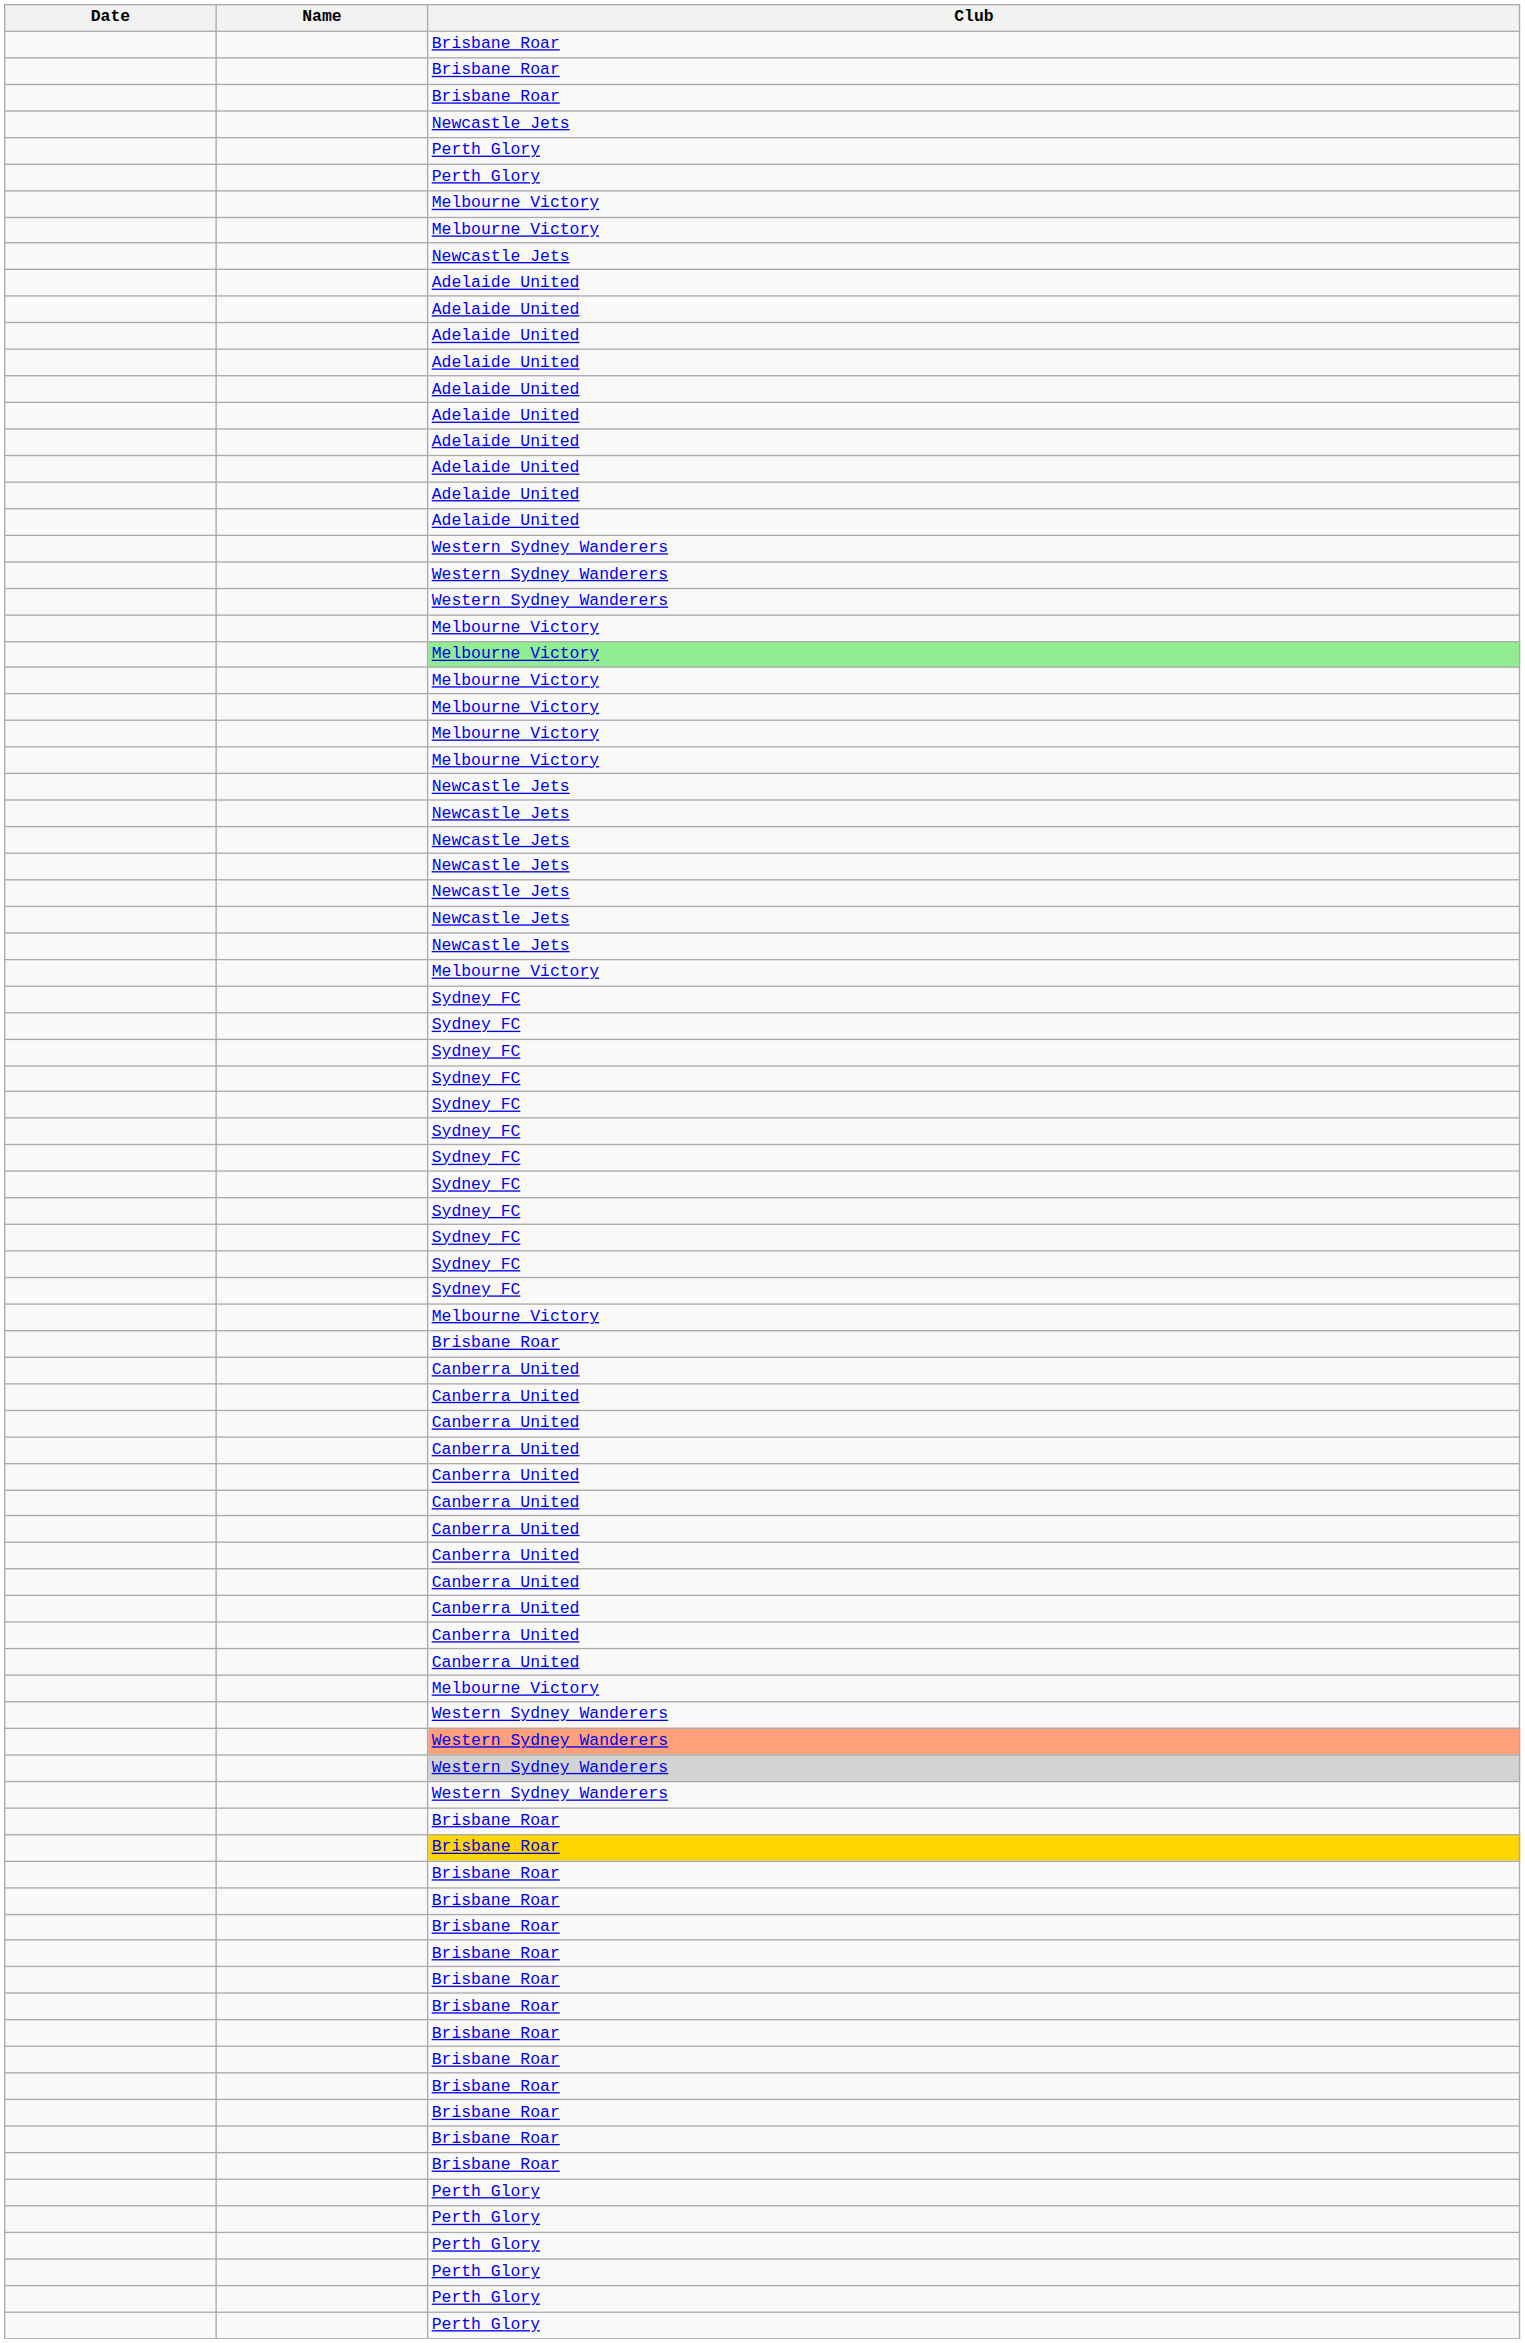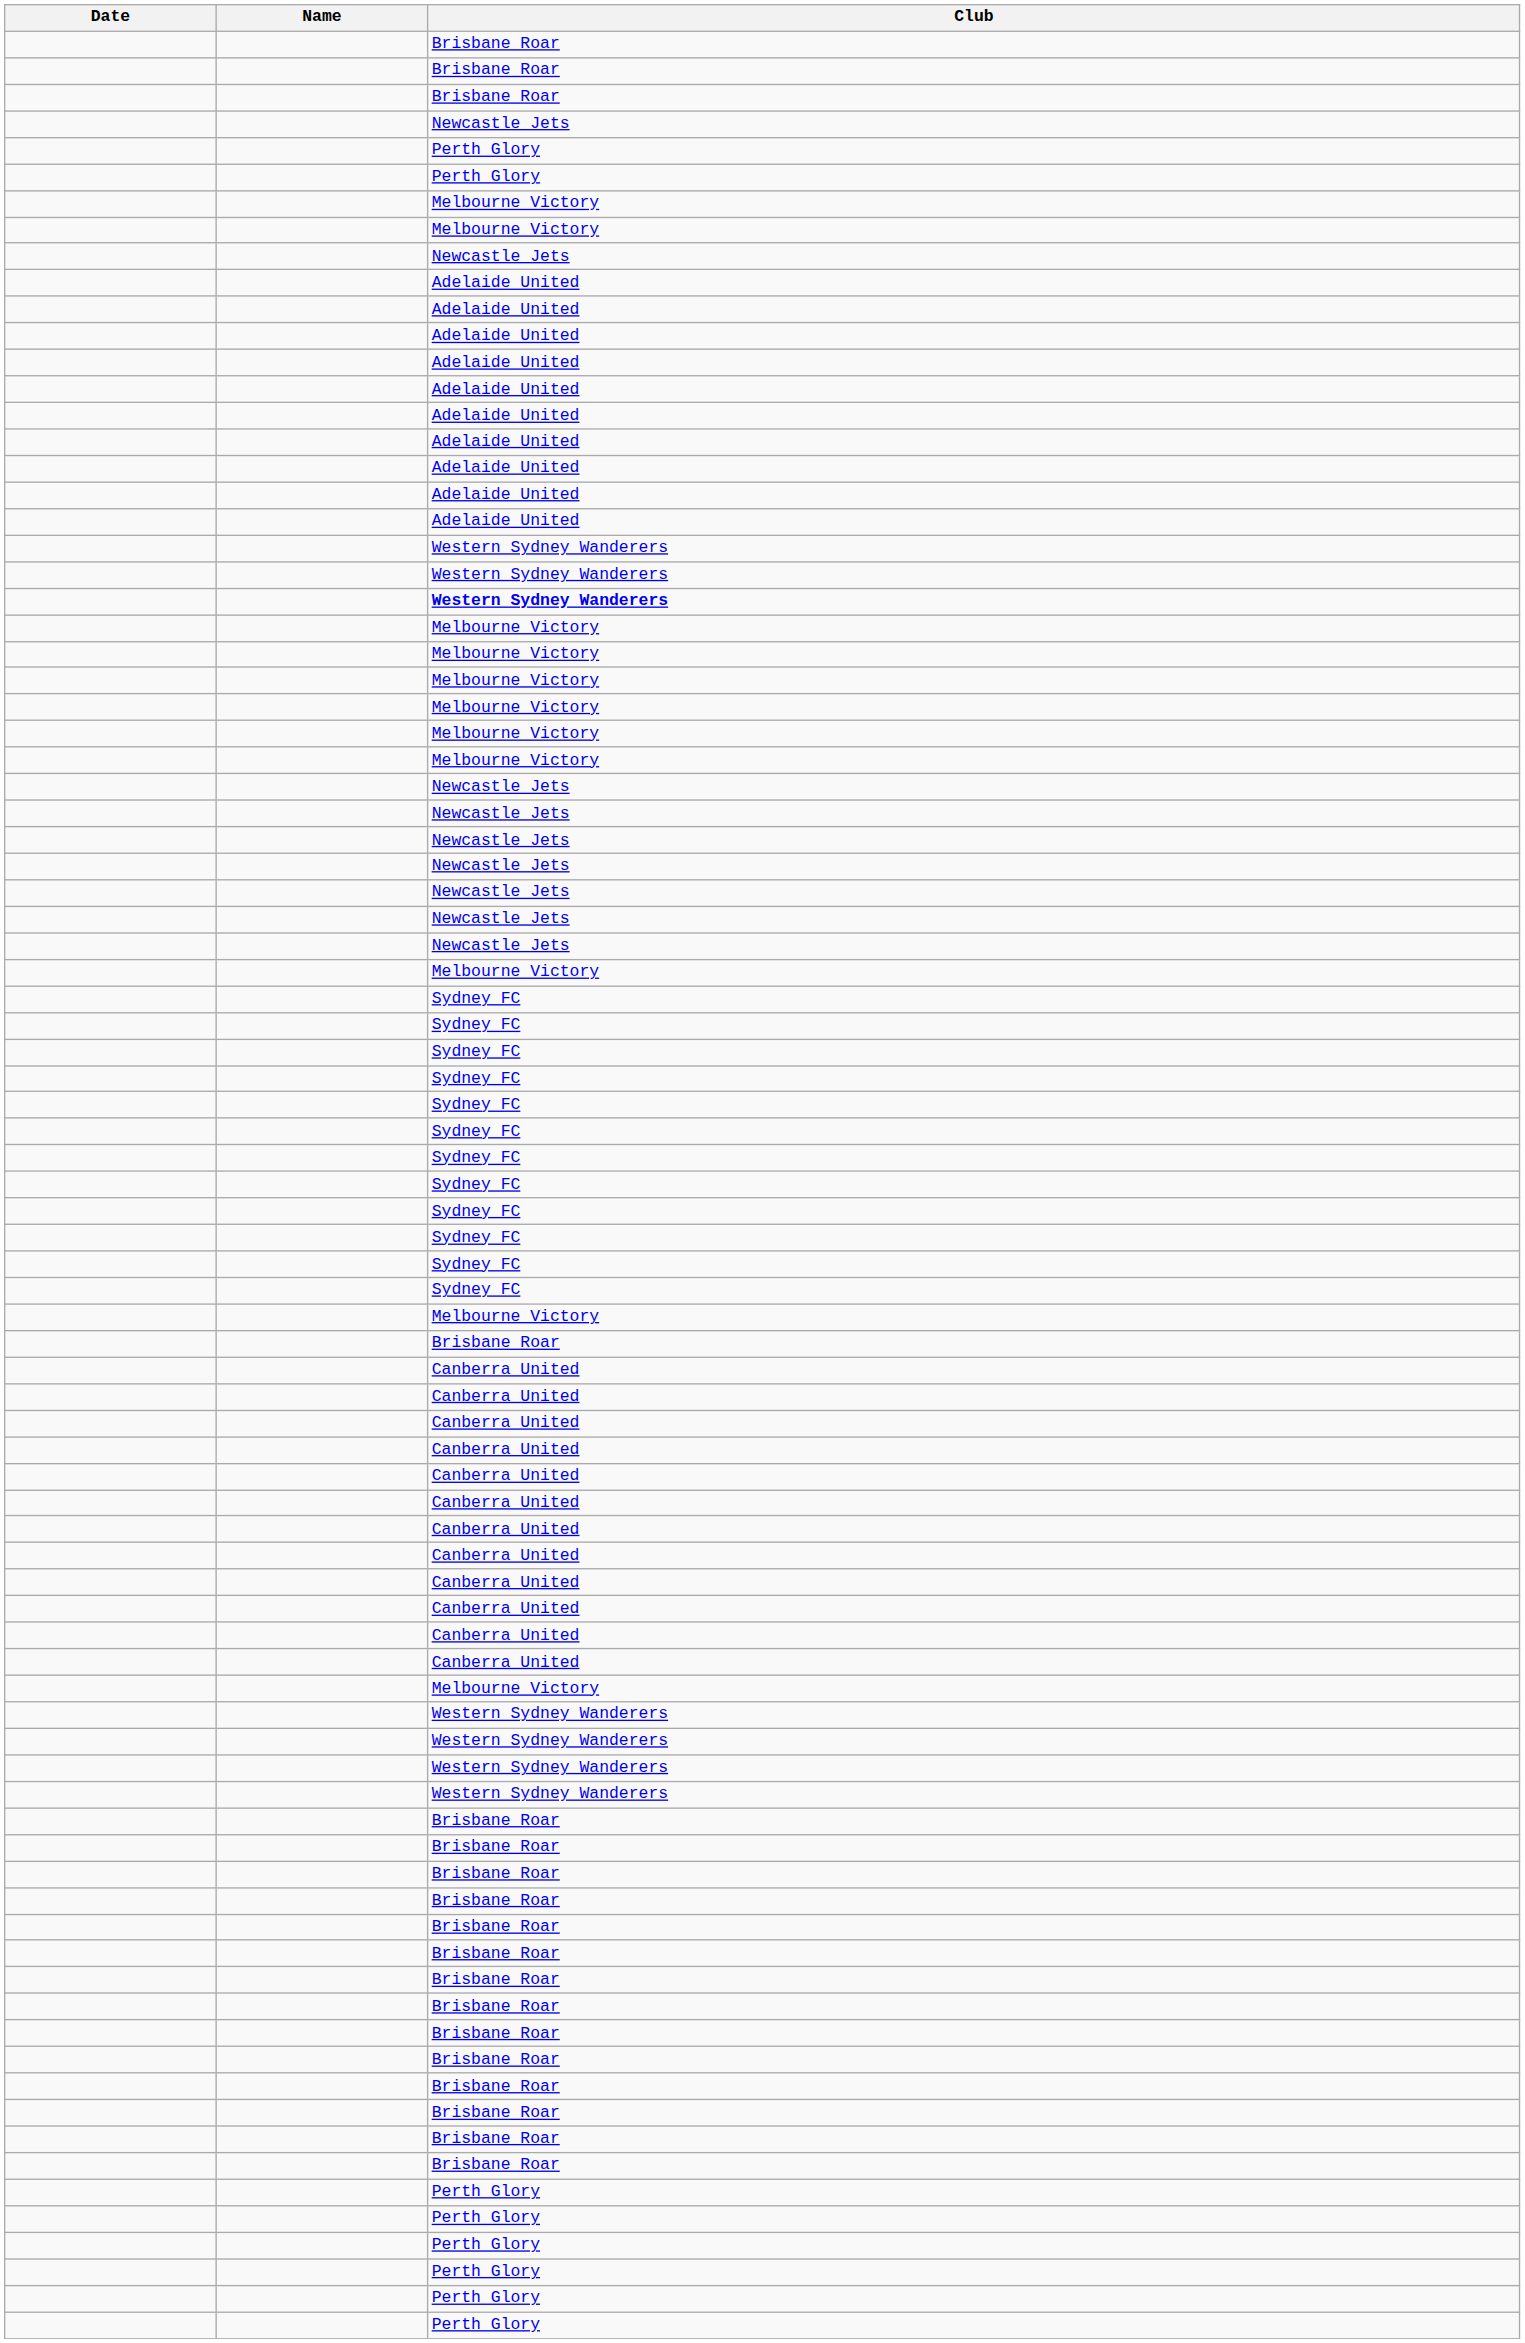row 23 | Club: normal -> bold
row 25 | Club: lightgreen background -> no background
row 66 | Club: lightsalmon background -> no background
row 67 | Club: lightgrey background -> no background
row 70 | Club: gold background -> no background
